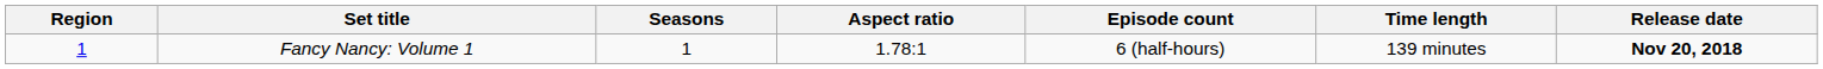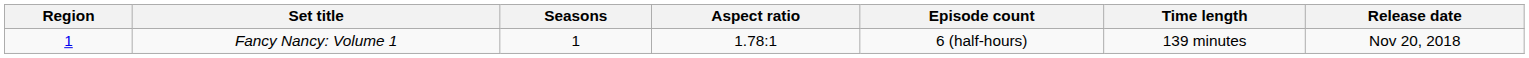Fancy Nancy: Volume 1 | Release date: bold -> normal
